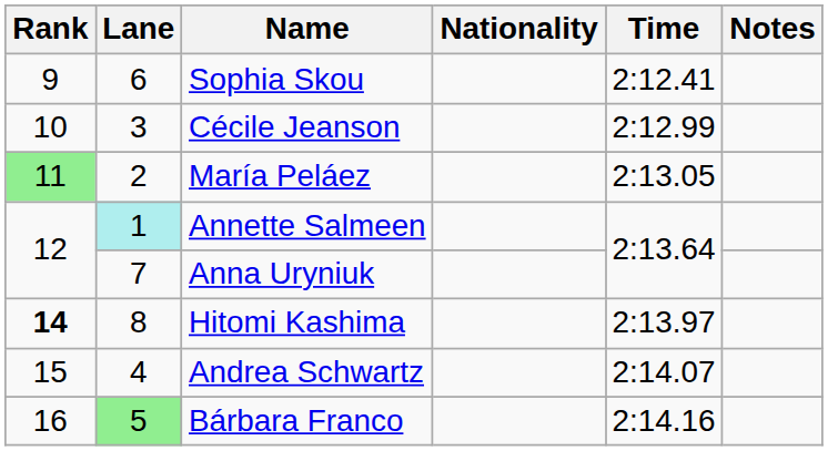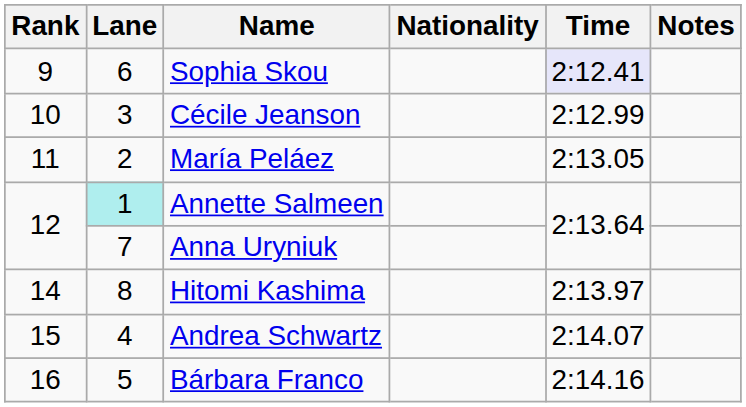Sophia Skou | Time: no background -> lavender background
María Peláez | Rank: lightgreen background -> no background
Hitomi Kashima | Rank: bold -> normal
Bárbara Franco | Lane: lightgreen background -> no background
